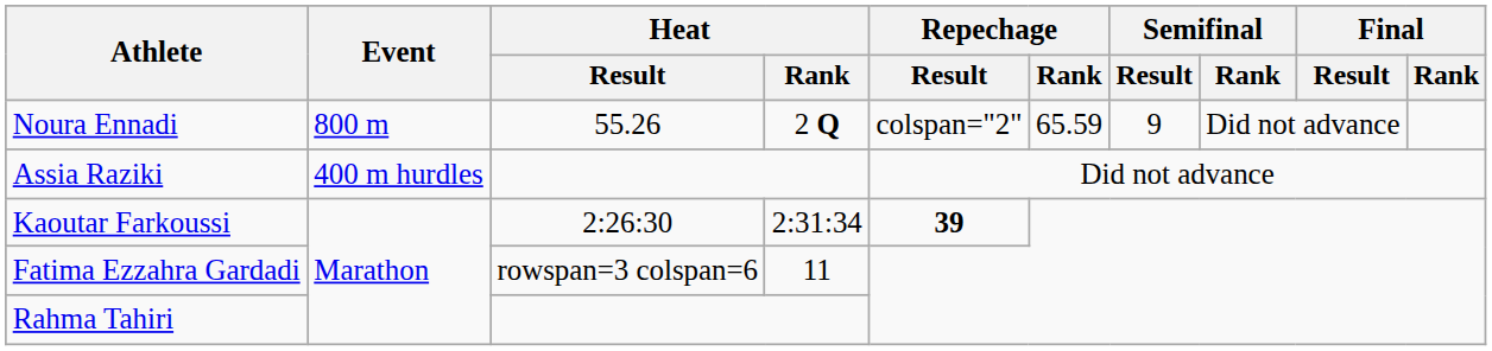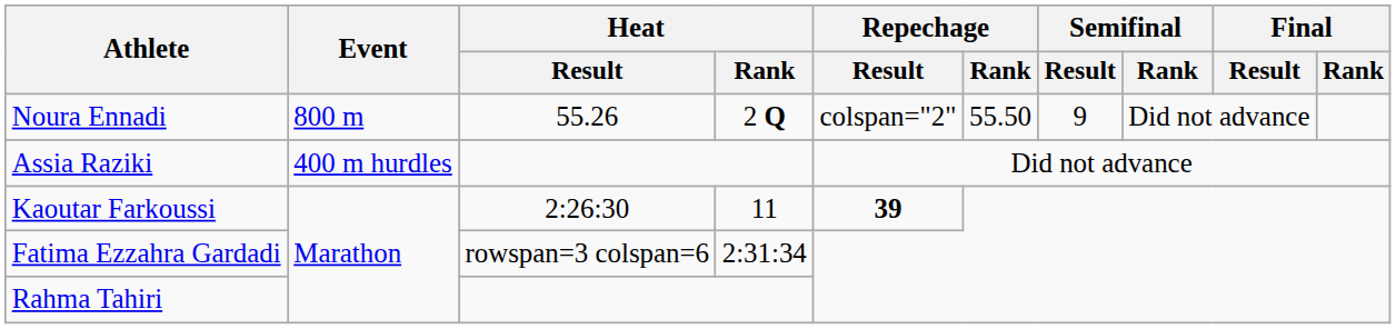Noura Ennadi | Repechage / Rank: 65.59 -> 55.50
Kaoutar Farkoussi | Heat / Rank: 2:31:34 -> 11
Fatima Ezzahra Gardadi | Heat / Rank: 11 -> 2:31:34
